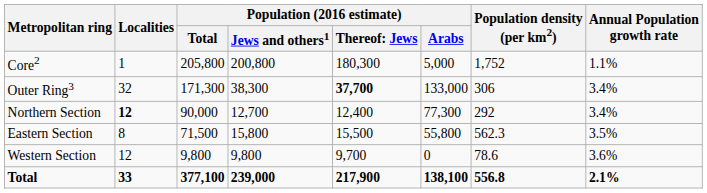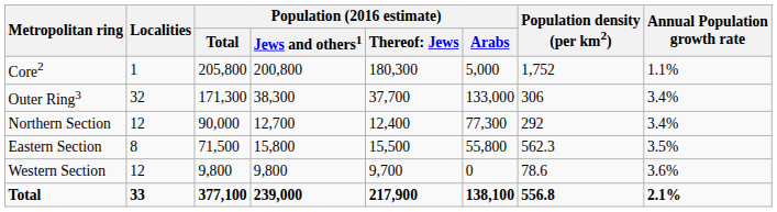Outer Ring3 | column 5: bold -> normal
Northern Section | Localities: bold -> normal
